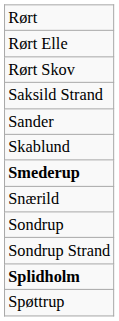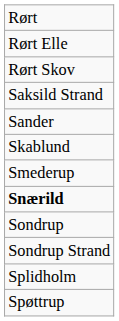row 7 | column 1: bold -> normal
row 8 | column 1: normal -> bold
row 11 | column 1: bold -> normal
